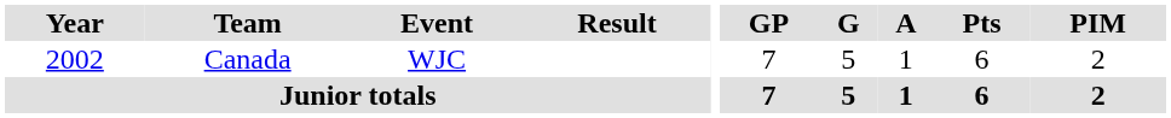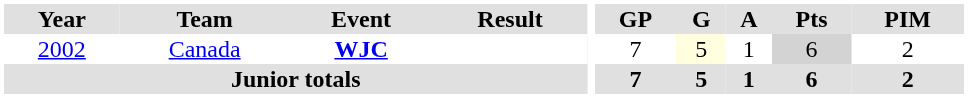Canada | Event: normal -> bold
Canada | G: no background -> lightyellow background
Canada | Pts: no background -> lightgrey background
